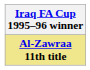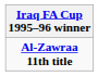row 2 | column 1: khaki background -> no background
